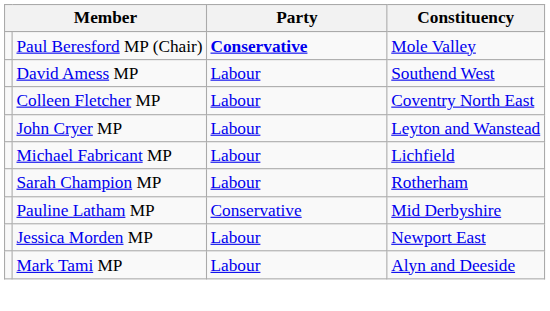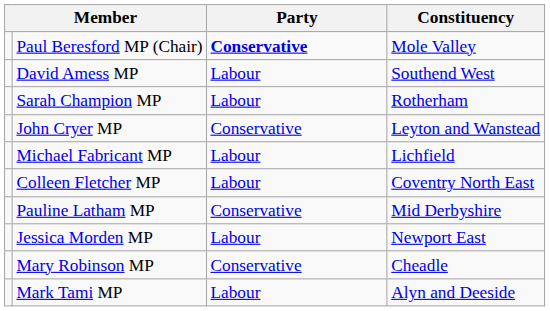rows swapped: Sarah Champion MP <-> Colleen Fletcher MP
John Cryer MP | Party: Labour -> Conservative
+ row: Mary Robinson MP | Conservative | Cheadle
